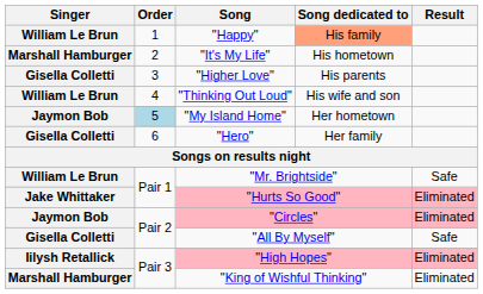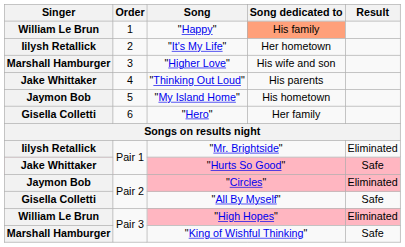"It's My Life" | Singer: Marshall Hamburger -> Iilysh Retallick
"It's My Life" | Song dedicated to: His hometown -> Her hometown
"Higher Love" | Singer: Gisella Colletti -> Marshall Hamburger
"Higher Love" | Song dedicated to: His parents -> His wife and son
"Thinking Out Loud" | Singer: William Le Brun -> Jake Whittaker
"Thinking Out Loud" | Song dedicated to: His wife and son -> His parents
"My Island Home" | Order: lightblue background -> no background
"My Island Home" | Song dedicated to: Her hometown -> His hometown
"Mr. Brightside" | Singer: William Le Brun -> Iilysh Retallick
"Mr. Brightside" | Result: Safe -> Eliminated
"Hurts So Good" | Result: Eliminated -> Safe
"High Hopes" | Singer: Iilysh Retallick -> William Le Brun
"King of Wishful Thinking" | Result: Eliminated -> Safe
